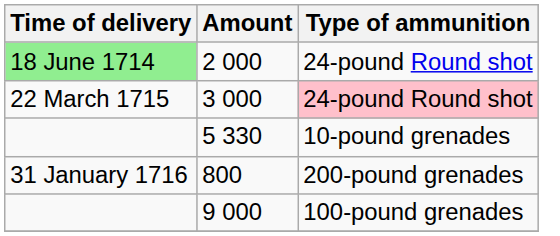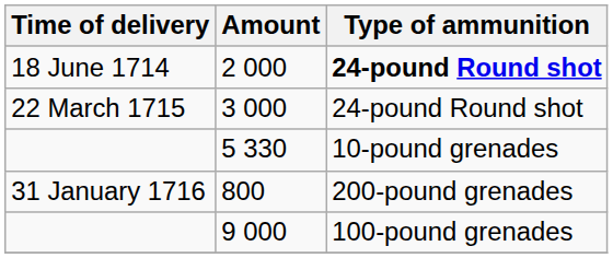2 000 | Time of delivery: lightgreen background -> no background
2 000 | Type of ammunition: normal -> bold
3 000 | Type of ammunition: pink background -> no background
